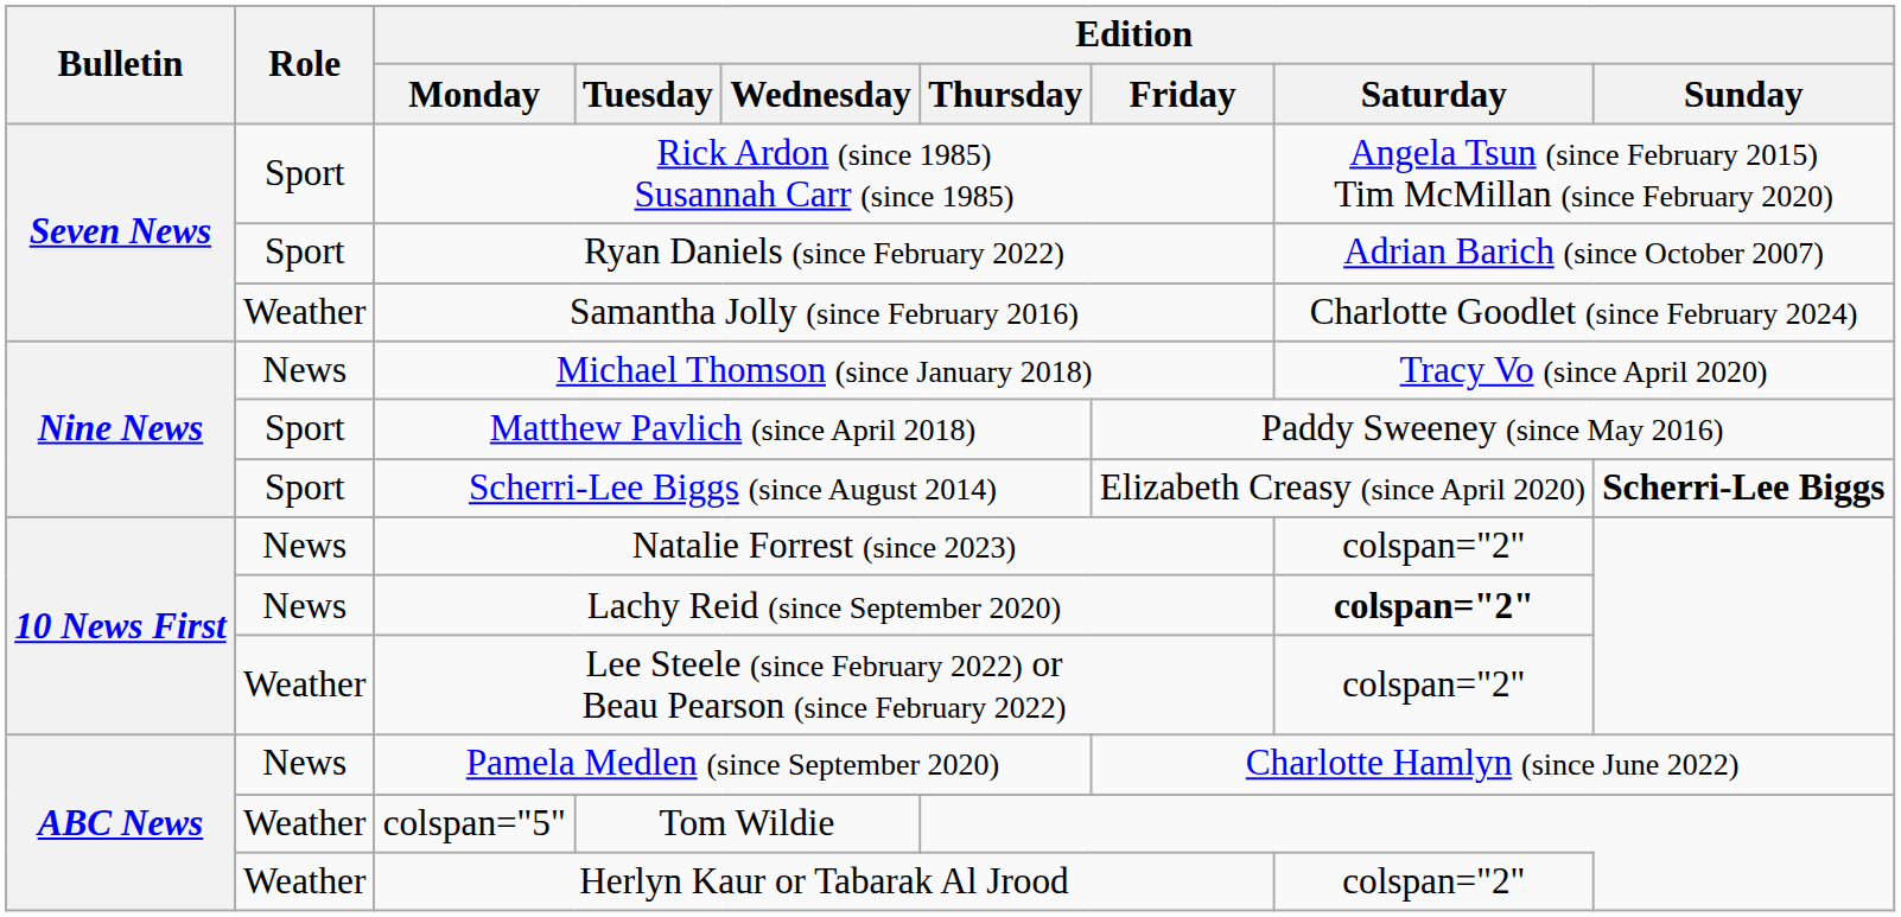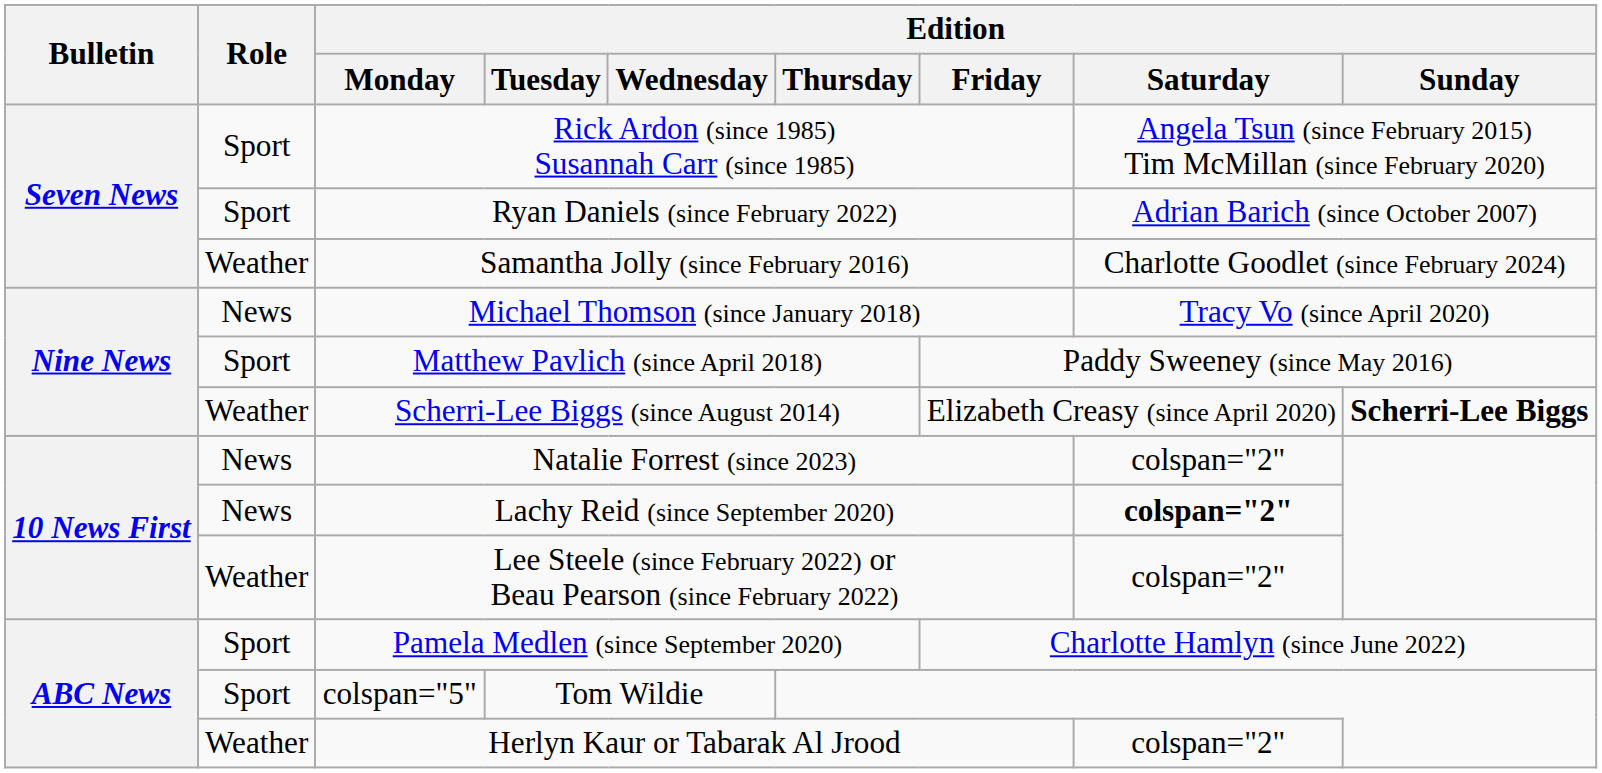Scherri-Lee Biggs (since August 2014) | Role: Sport -> Weather
Pamela Medlen (since September 2020) | Role: News -> Sport
colspan="5" | Role: Weather -> Sport
